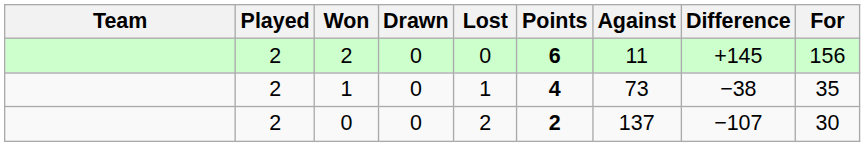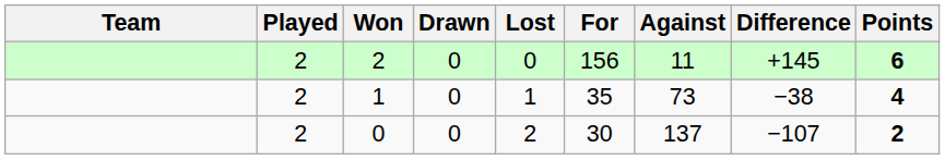columns swapped: For <-> Points
